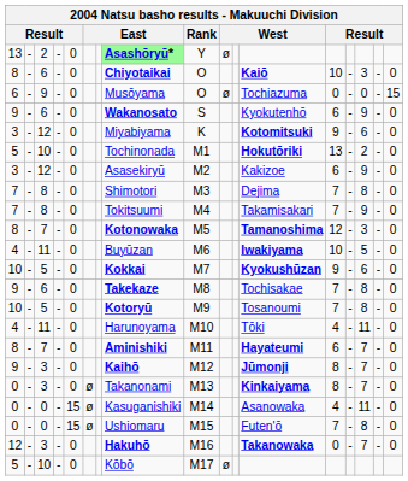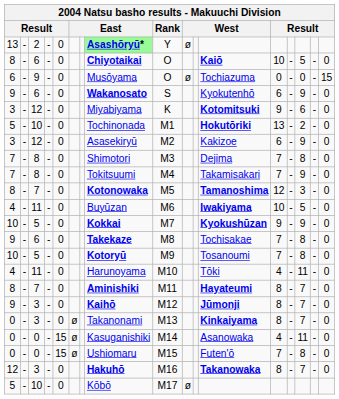row 4 | column 15: 3 -> 5
row 14 | column 15: 6 -> 9
row 18 | column 13: 6 -> 8
row 23 | column 13: 0 -> 8
